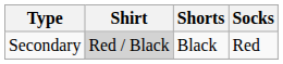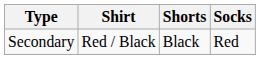Secondary | Shirt: lightgrey background -> no background
